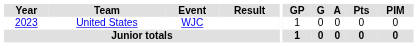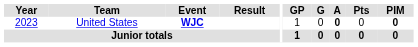United States | Event: normal -> bold
United States | A: normal -> bold
United States | PIM: normal -> bold
